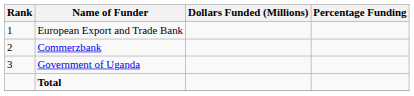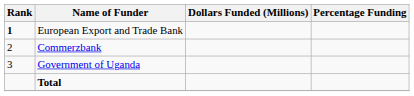European Export and Trade Bank | Rank: normal -> bold
